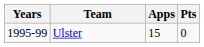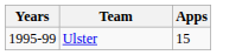- column: Pts | 0
